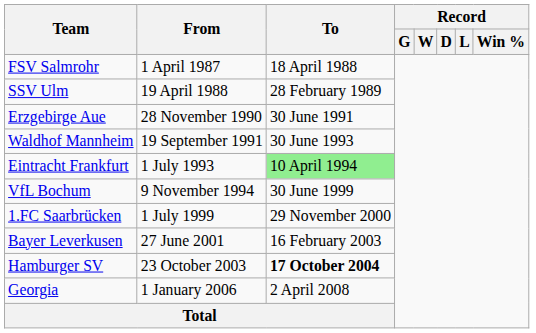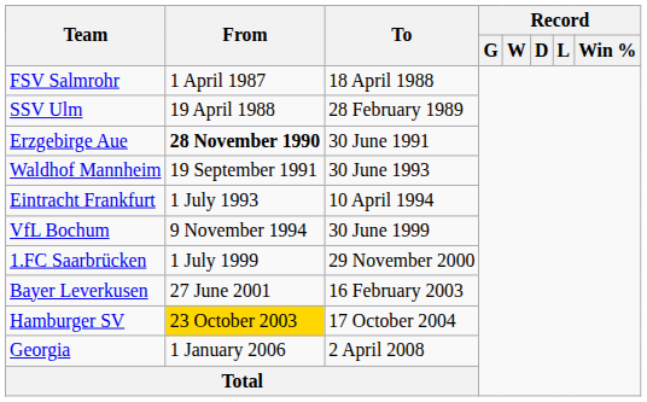Erzgebirge Aue | From: normal -> bold
Eintracht Frankfurt | To: lightgreen background -> no background
Hamburger SV | From: no background -> gold background
Hamburger SV | To: bold -> normal
